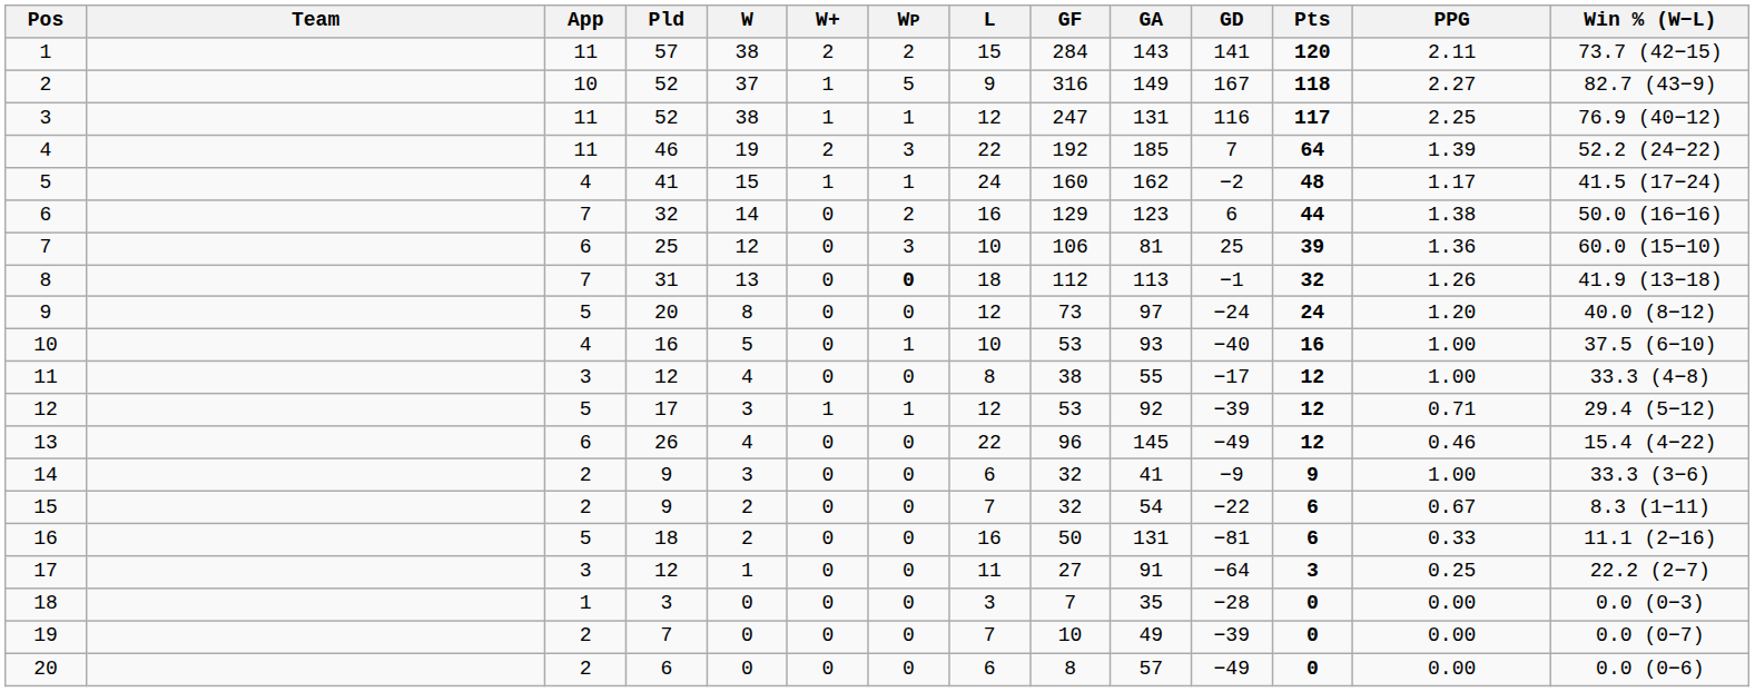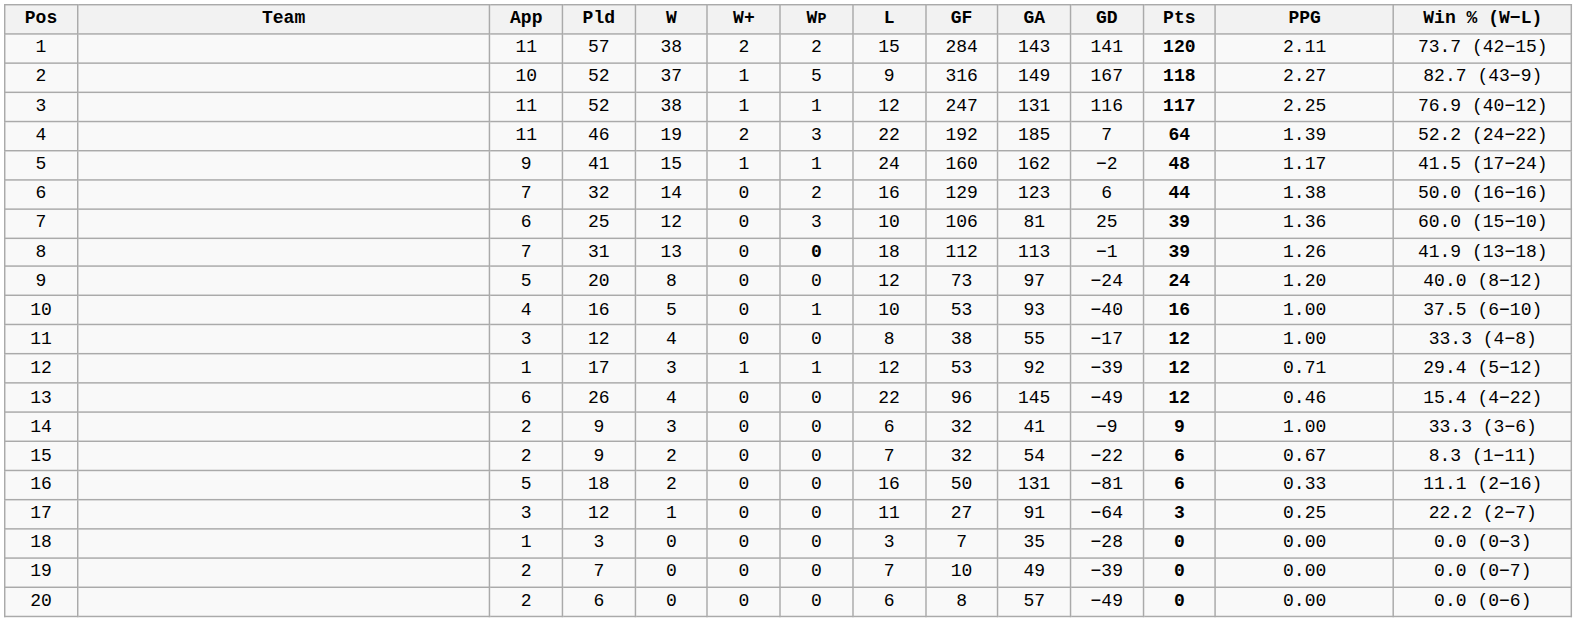row 6 | App: 4 -> 9
row 9 | Pts: 32 -> 39
row 13 | App: 5 -> 1
